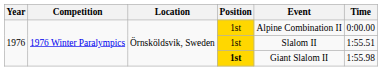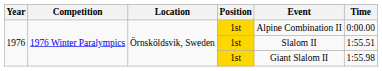row 4 | Position: bold -> normal
